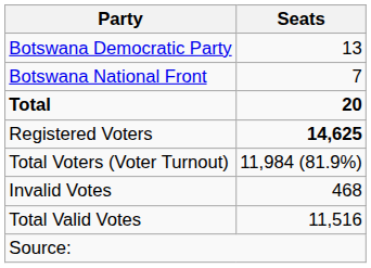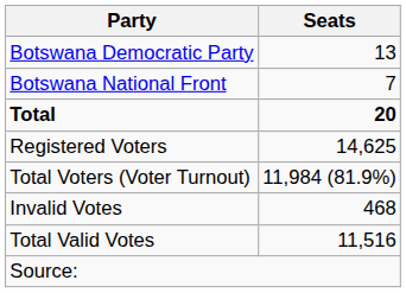Registered Voters | Seats: bold -> normal
